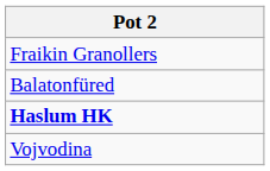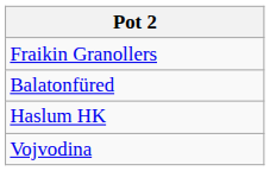row 4 | column 1: bold -> normal
